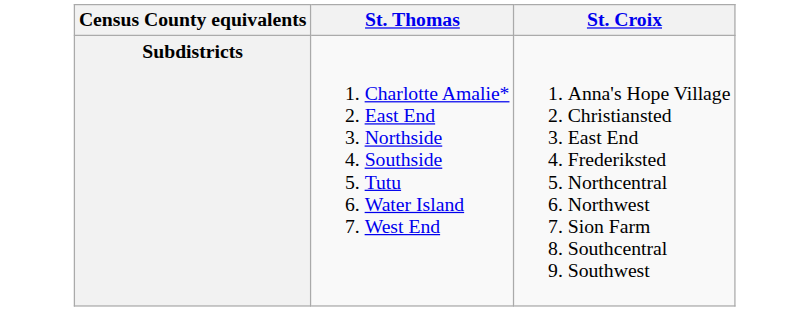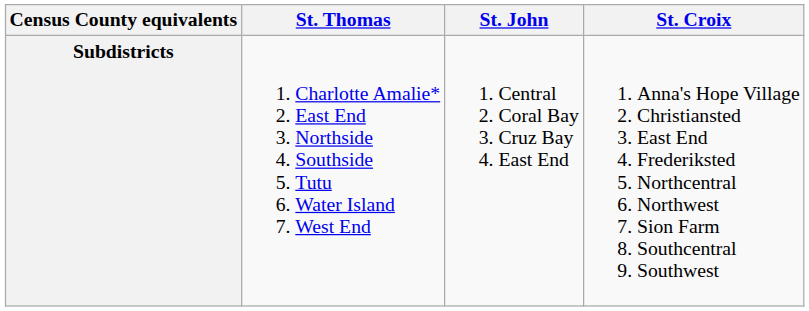+ column: St. John | Central Coral Bay Cruz Bay East End
